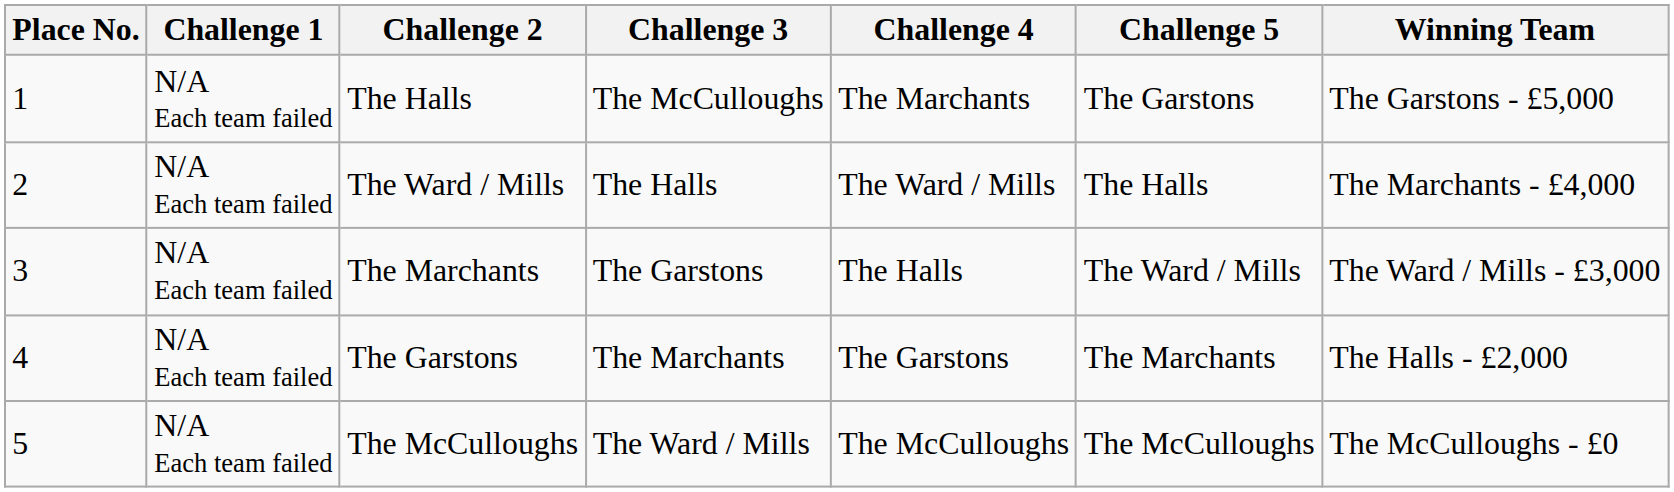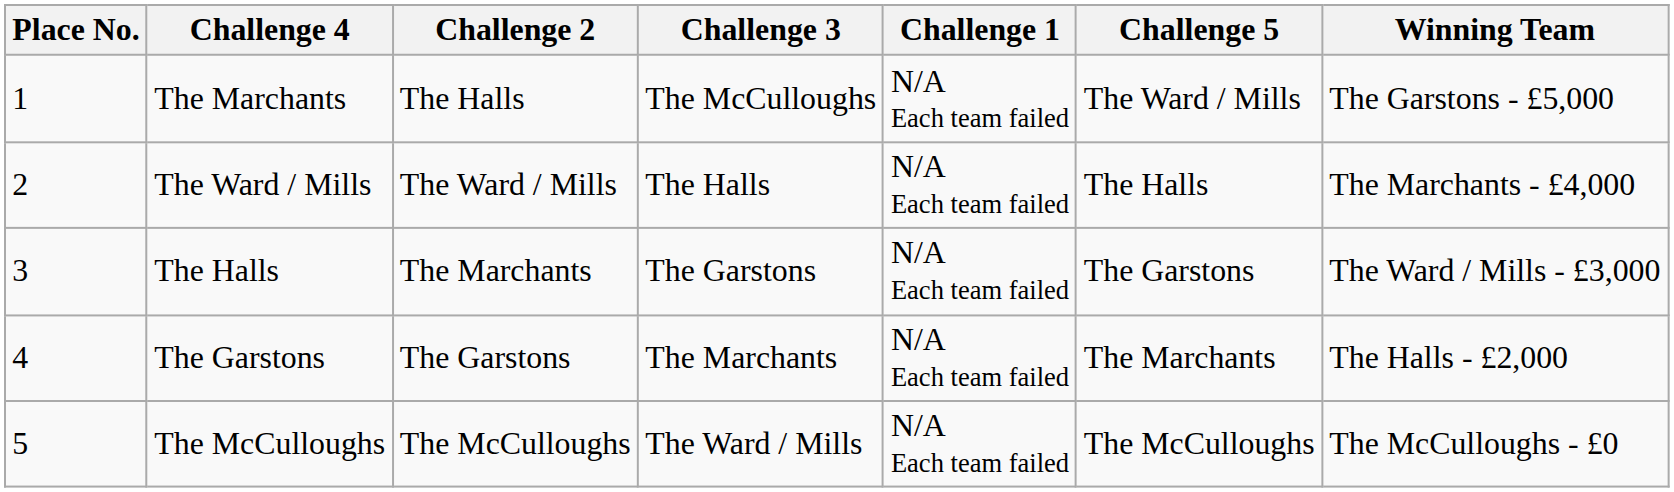columns swapped: Challenge 1 <-> Challenge 4
row 2 | Challenge 5: The Garstons -> The Ward / Mills
row 4 | Challenge 5: The Ward / Mills -> The Garstons
